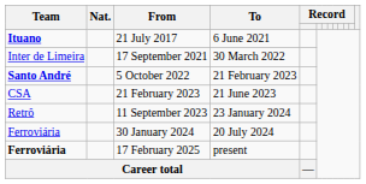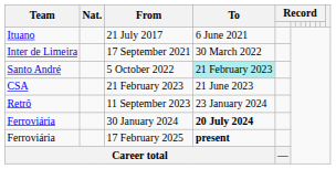21 July 2017 | Team: bold -> normal
5 October 2022 | Team: bold -> normal
5 October 2022 | To: no background -> paleturquoise background
30 January 2024 | To: normal -> bold
17 February 2025 | Team: bold -> normal
17 February 2025 | To: normal -> bold
